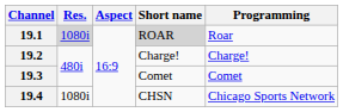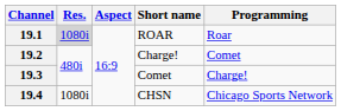19.1 | Short name: lightgrey background -> no background
19.2 | Programming: Charge! -> Comet
19.3 | Programming: Comet -> Charge!
